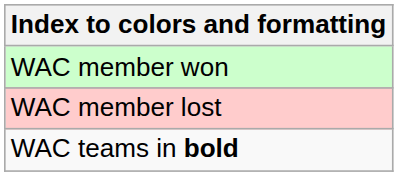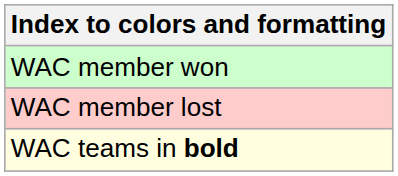row 4 | column 1: no background -> lightyellow background
